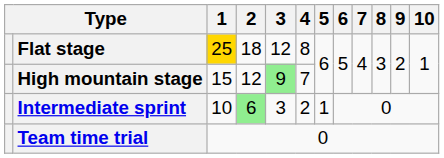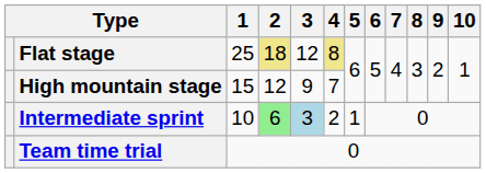Flat stage | 1: gold background -> no background
Flat stage | 2: no background -> khaki background
Flat stage | 4: no background -> khaki background
High mountain stage | 3: lightgreen background -> no background
Intermediate sprint | 3: no background -> lightblue background
